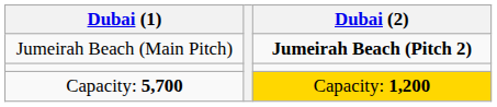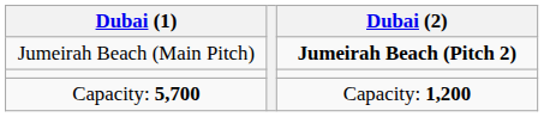Capacity: 5,700 | Dubai (2): gold background -> no background
